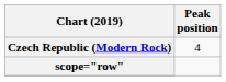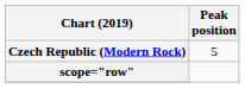Czech Republic (Modern Rock) | Peak position: 4 -> 5
